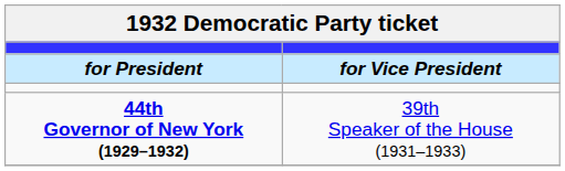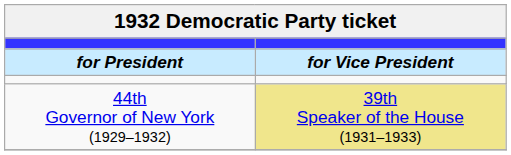44th Governor of New York (1929–1932) | column 1: bold -> normal
44th Governor of New York (1929–1932) | column 2: no background -> khaki background
